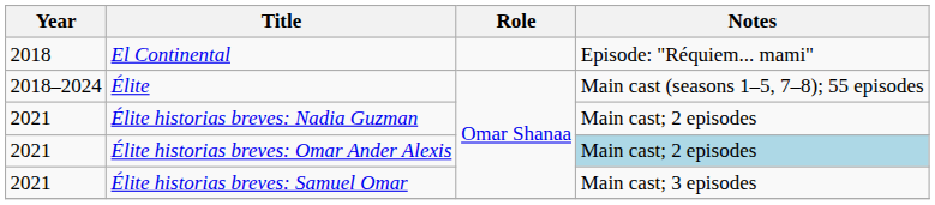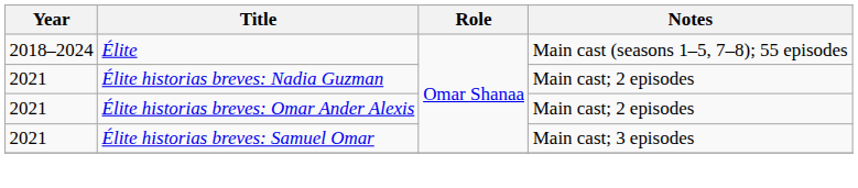- row: 2018 | El Continental | Episode: "Réquiem... mami"
Élite historias breves: Omar Ander Alexis | Notes: lightblue background -> no background
